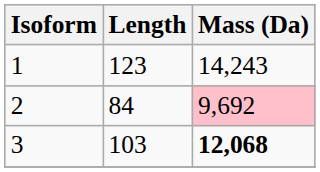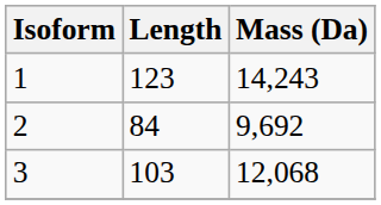2 | Mass (Da): pink background -> no background
3 | Mass (Da): bold -> normal
